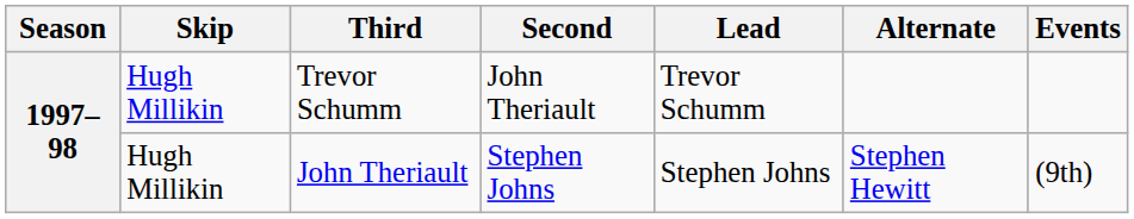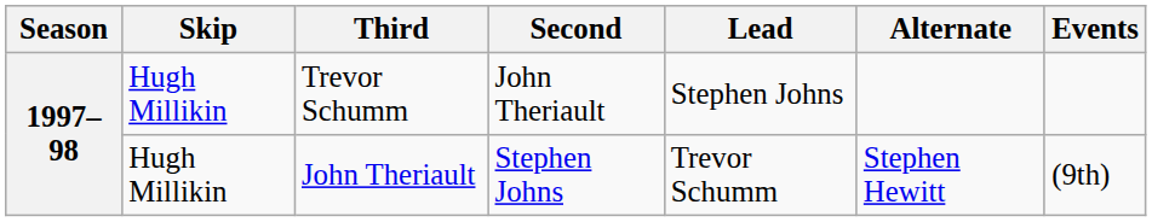row 2 | Lead: Trevor Schumm -> Stephen Johns
row 3 | Lead: Stephen Johns -> Trevor Schumm
